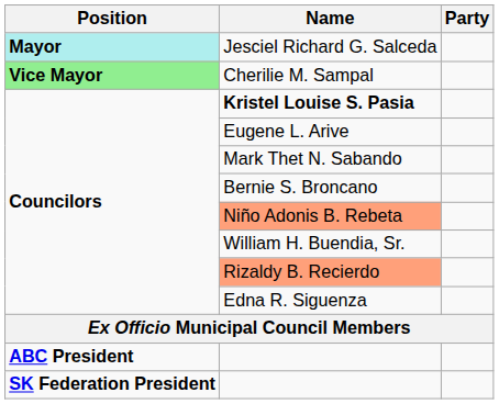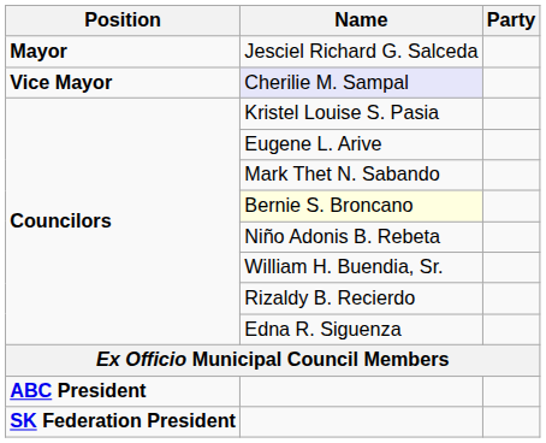Jesciel Richard G. Salceda | Position: paleturquoise background -> no background
Cherilie M. Sampal | Position: lightgreen background -> no background
Cherilie M. Sampal | Name: no background -> lavender background
Kristel Louise S. Pasia | Name: bold -> normal
Bernie S. Broncano | Name: no background -> lightyellow background
Niño Adonis B. Rebeta | Name: lightsalmon background -> no background
Rizaldy B. Recierdo | Name: lightsalmon background -> no background
